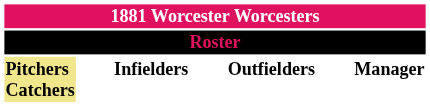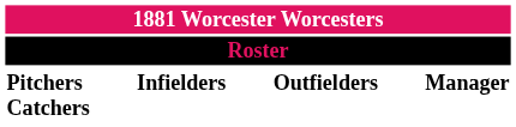Pitchers Catchers | column 1: khaki background -> no background
